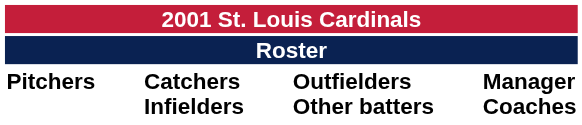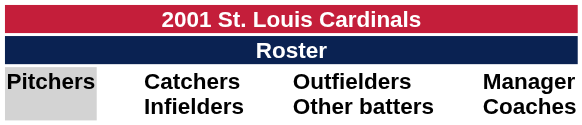Pitchers | column 1: no background -> lightgrey background
